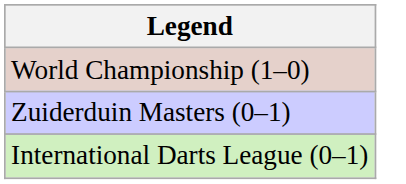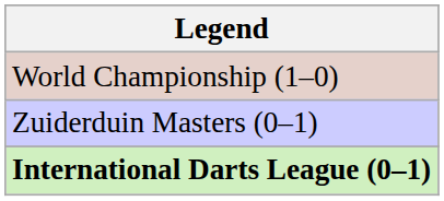row 4 | column 1: normal -> bold
